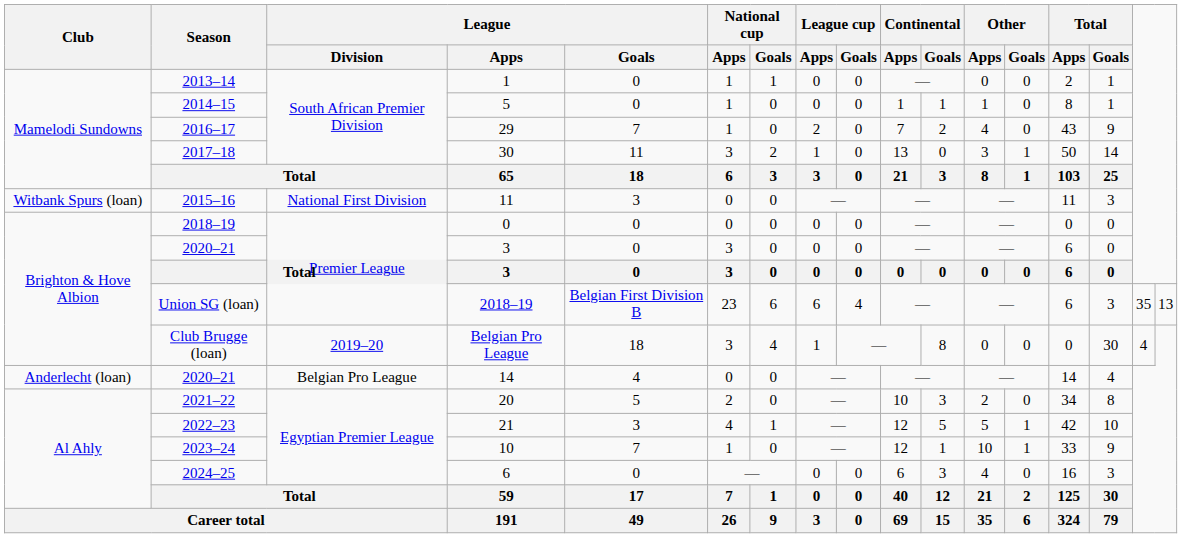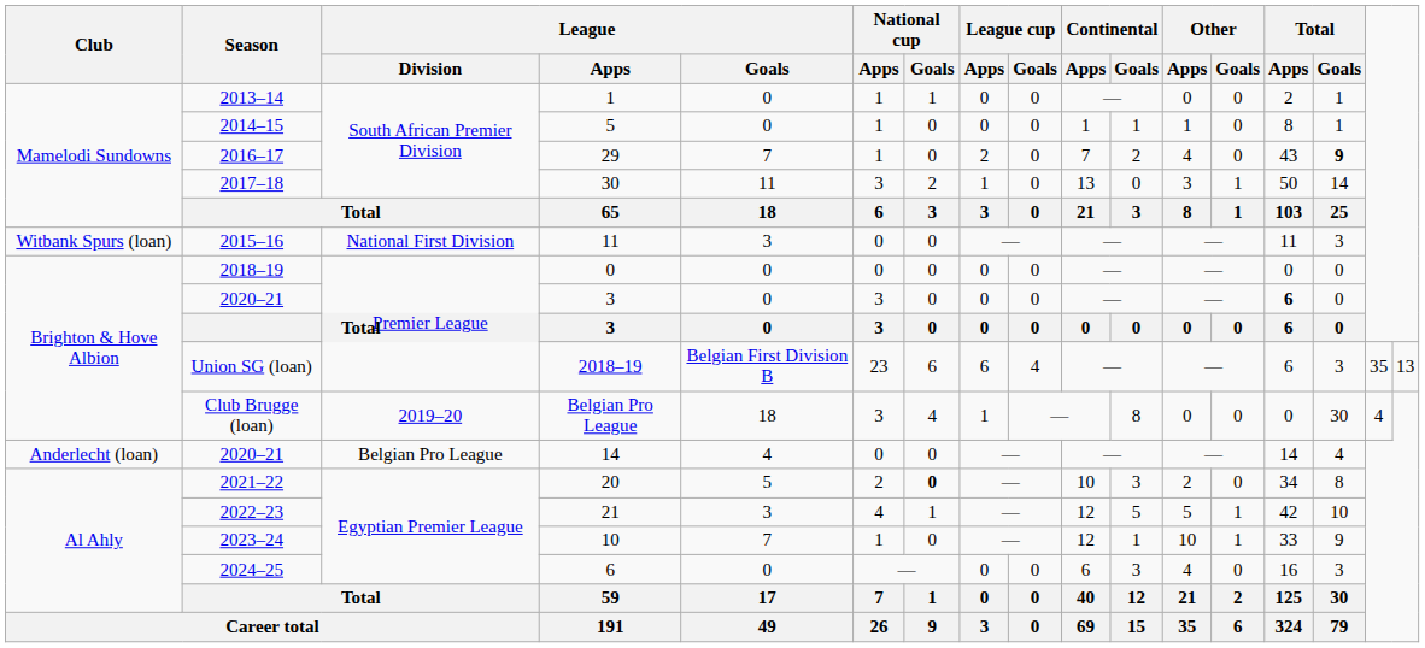29 | Total / Goals: normal -> bold
2020–21 / 3 | Total / Apps: normal -> bold
20 | National cup / Goals: normal -> bold
